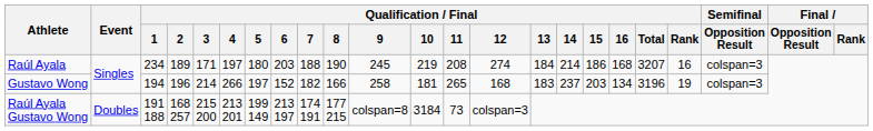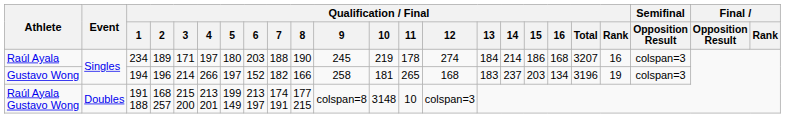Raúl Ayala | Qualification / Final / 11: 208 -> 178
Raúl Ayala Gustavo Wong | Qualification / Final / 10: 3184 -> 3148
Raúl Ayala Gustavo Wong | Qualification / Final / 11: 73 -> 10
